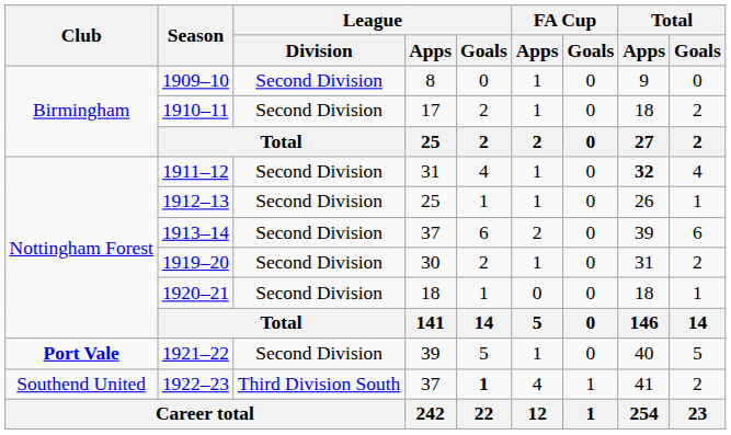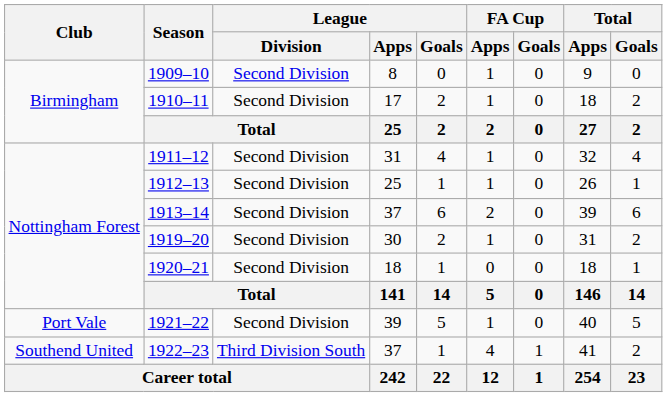1911–12 | Total / Apps: bold -> normal
1921–22 | Club: bold -> normal
1922–23 | League / Goals: bold -> normal
